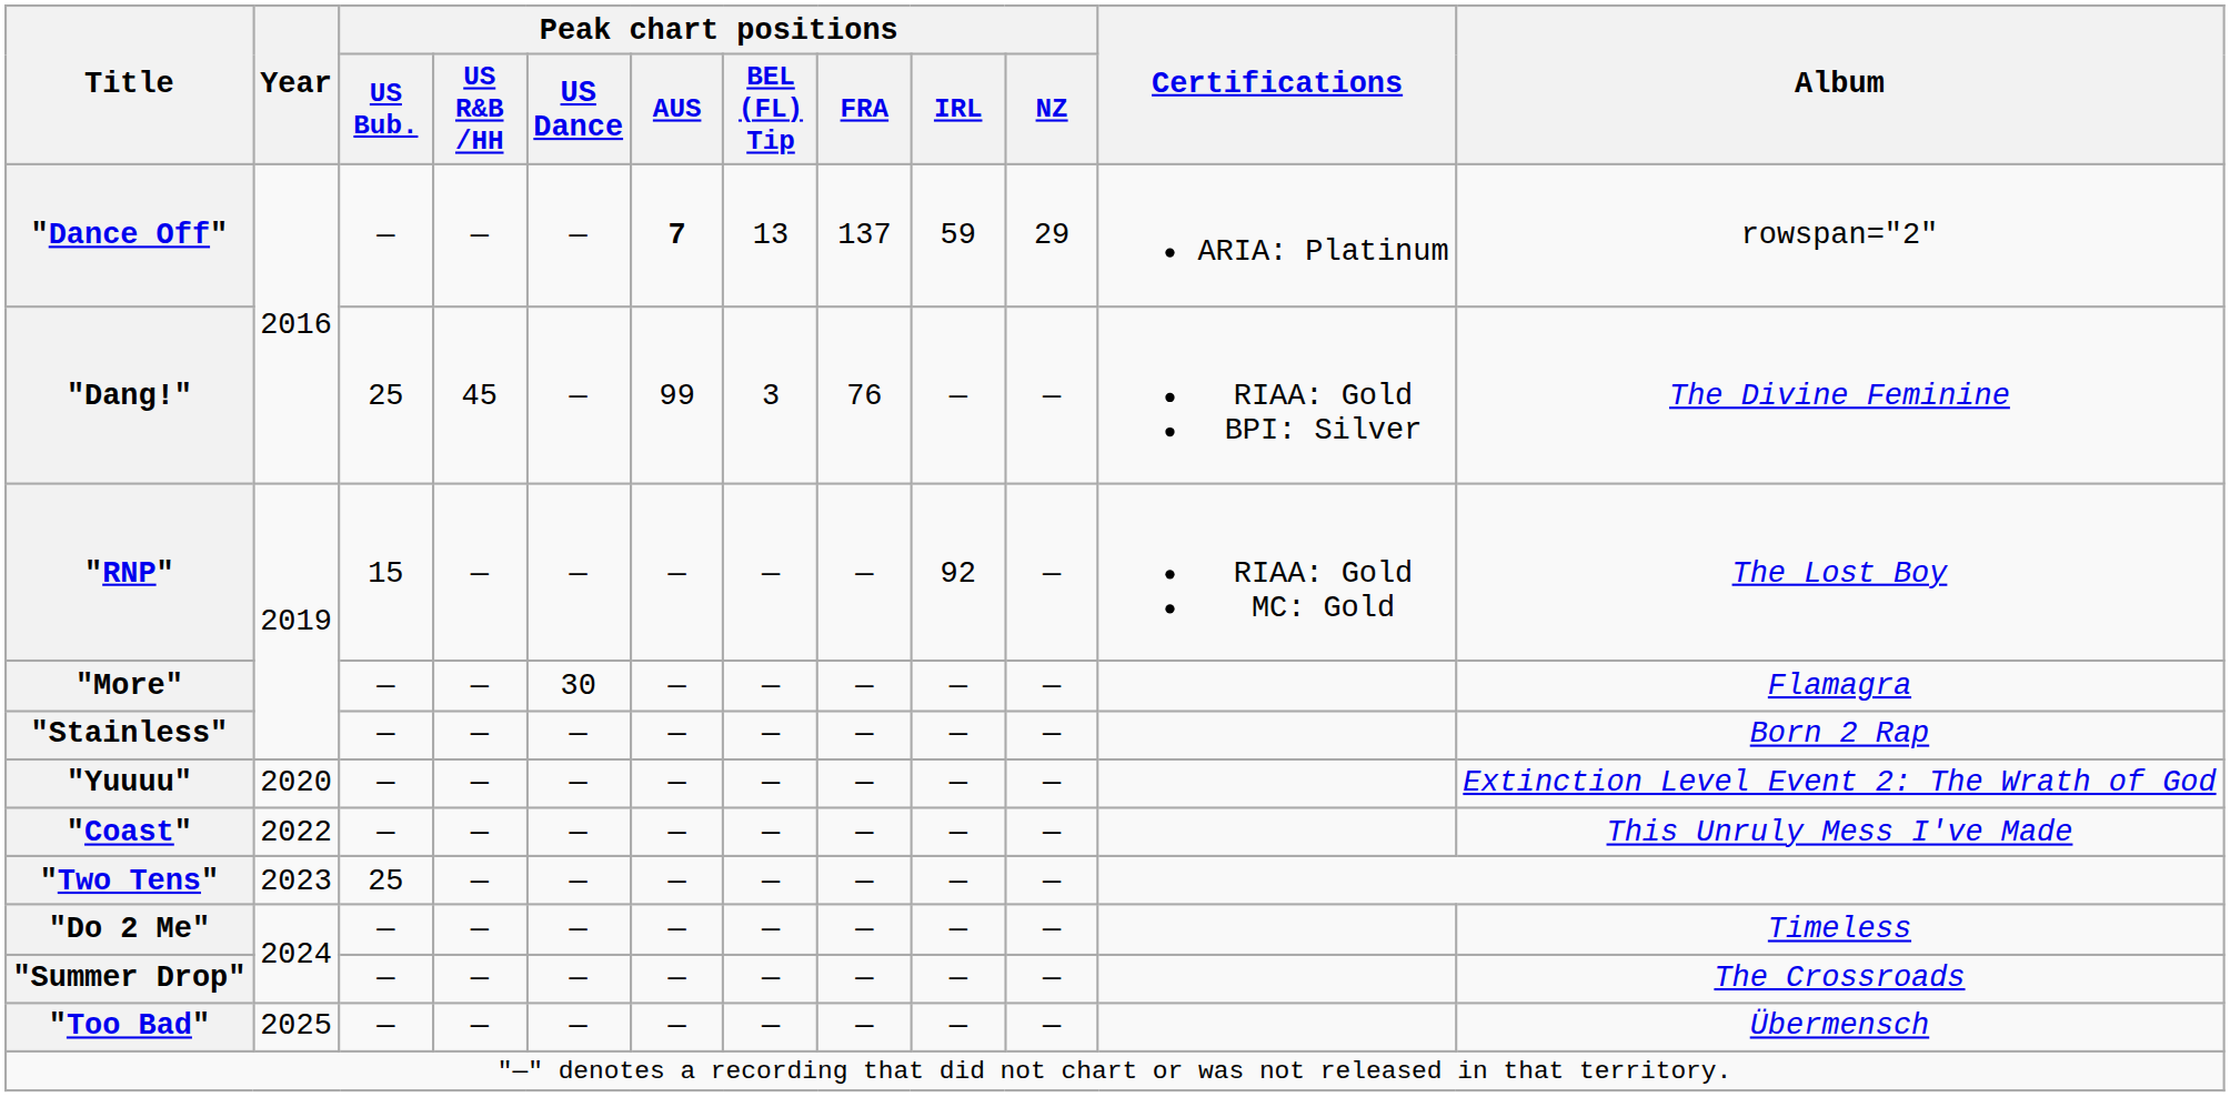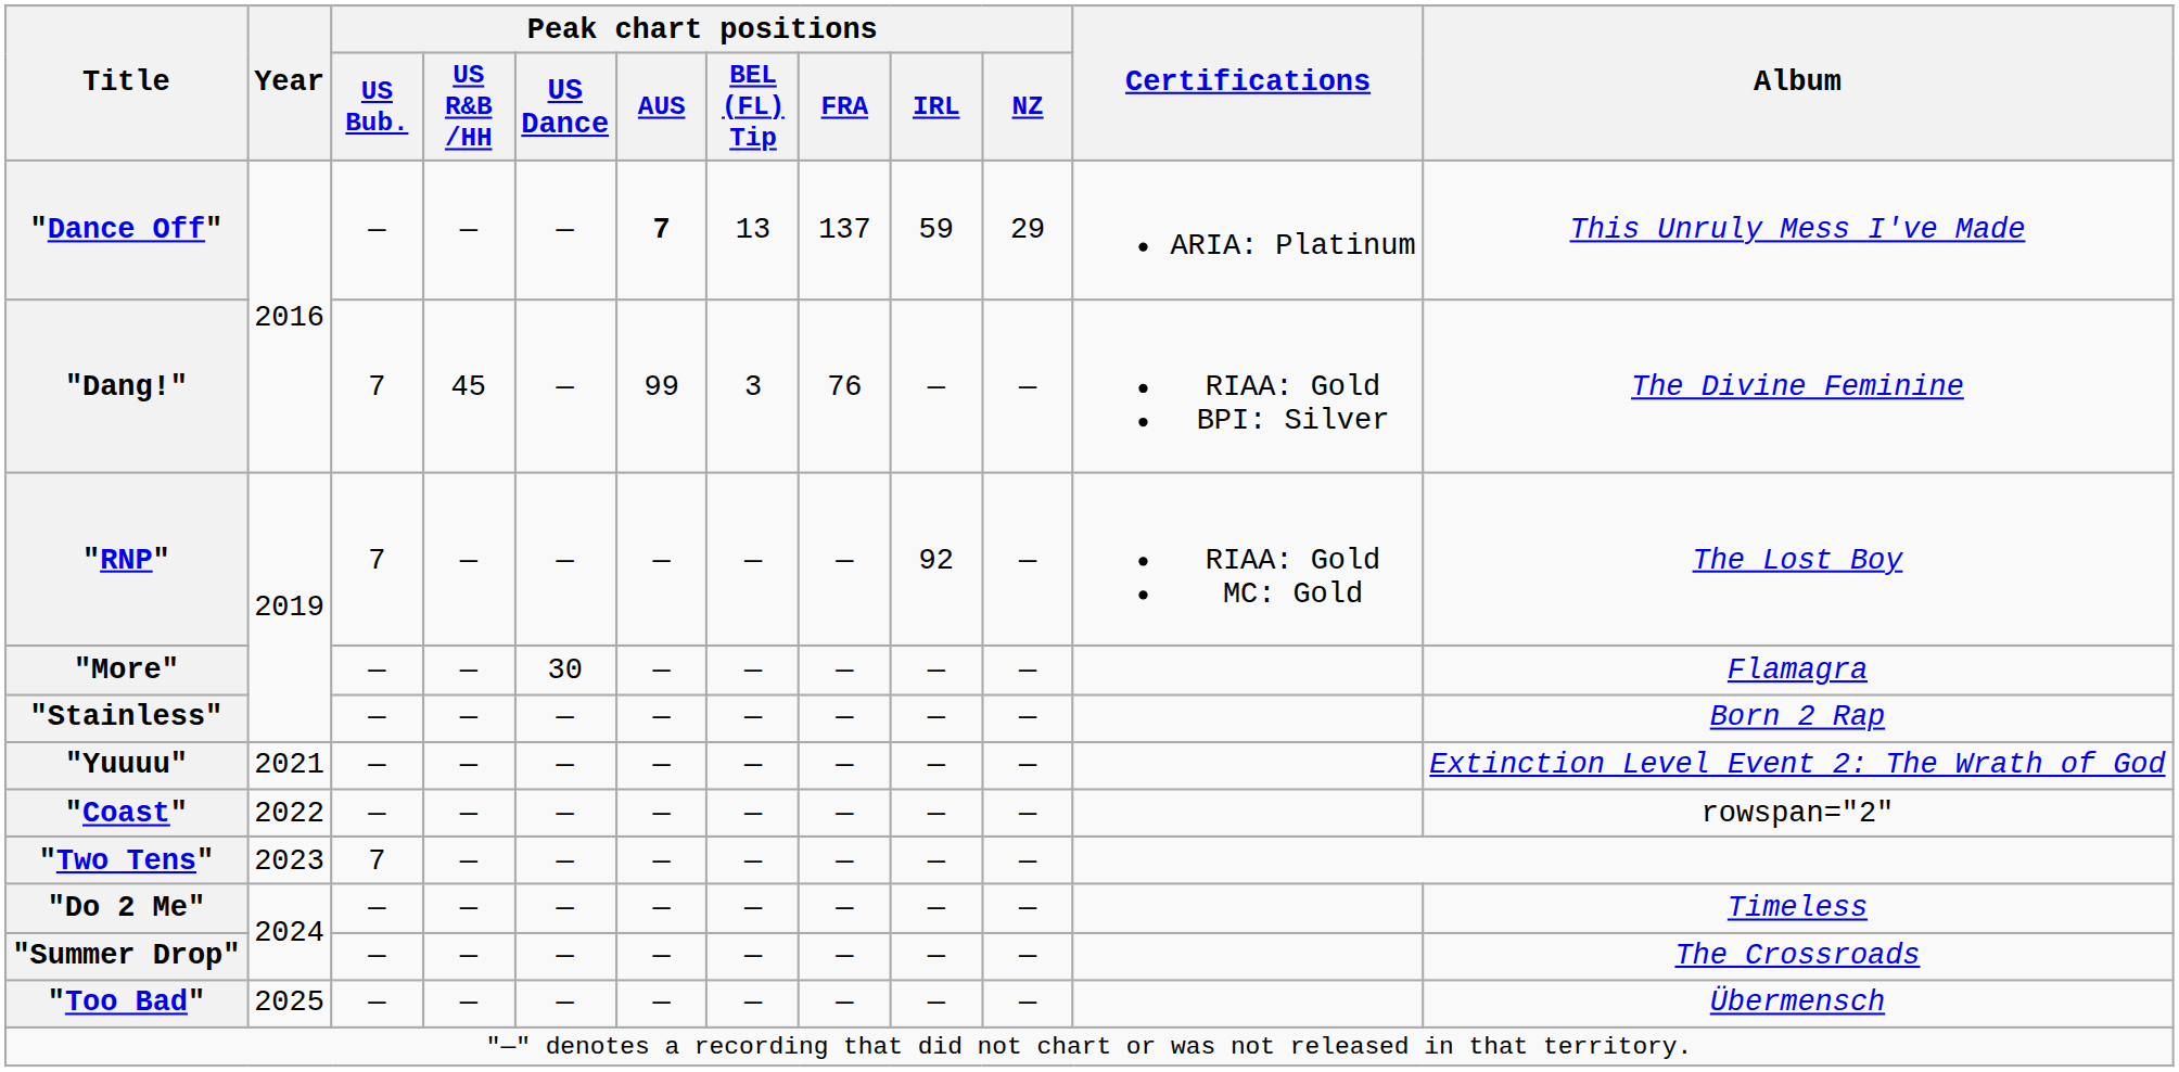"Dance Off" | Album: rowspan="2" -> This Unruly Mess I've Made
"Dang!" | Peak chart positions / US Bub.: 25 -> 7
"RNP" | Peak chart positions / US Bub.: 15 -> 7
"Yuuuu" | Year: 2020 -> 2021
"Coast" | Album: This Unruly Mess I've Made -> rowspan="2"
"Two Tens" | Peak chart positions / US Bub.: 25 -> 7
